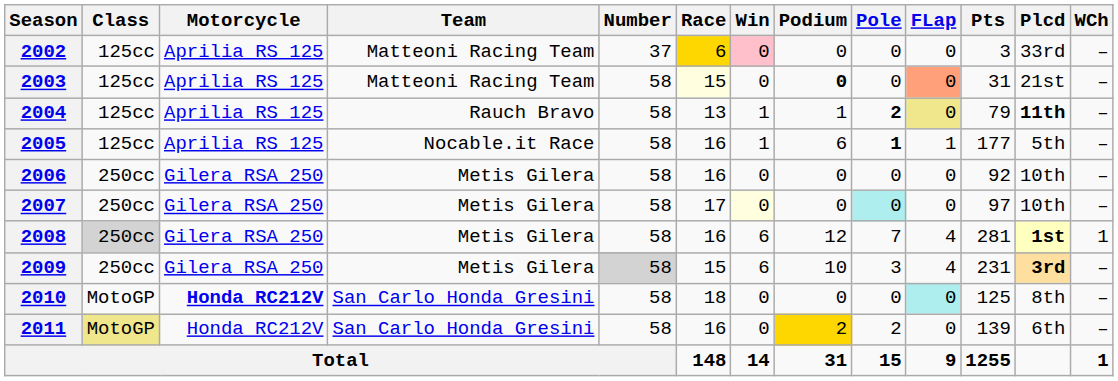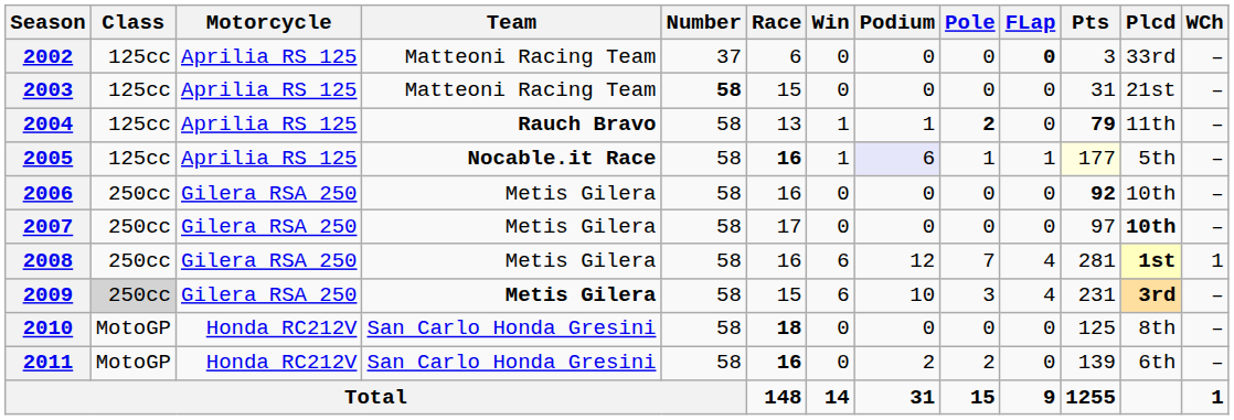2002 | Race: gold background -> no background
2002 | Win: pink background -> no background
2002 | FLap: normal -> bold
2003 | Number: normal -> bold
2003 | Race: lightyellow background -> no background
2003 | Podium: bold -> normal
2003 | FLap: lightsalmon background -> no background
2004 | Team: normal -> bold
2004 | FLap: khaki background -> no background
2004 | Pts: normal -> bold
2004 | Plcd: bold -> normal
2005 | Team: normal -> bold
2005 | Race: normal -> bold
2005 | Podium: no background -> lavender background
2005 | Pole: bold -> normal
2005 | Pts: no background -> lightyellow background
2006 | Pts: normal -> bold
2007 | Win: lightyellow background -> no background
2007 | Pole: paleturquoise background -> no background
2007 | Plcd: normal -> bold
2008 | Class: lightgrey background -> no background
2009 | Class: no background -> lightgrey background
2009 | Team: normal -> bold
2009 | Number: lightgrey background -> no background
2010 | Motorcycle: bold -> normal
2010 | Race: normal -> bold
2010 | FLap: paleturquoise background -> no background
2011 | Class: khaki background -> no background
2011 | Race: normal -> bold
2011 | Podium: gold background -> no background
